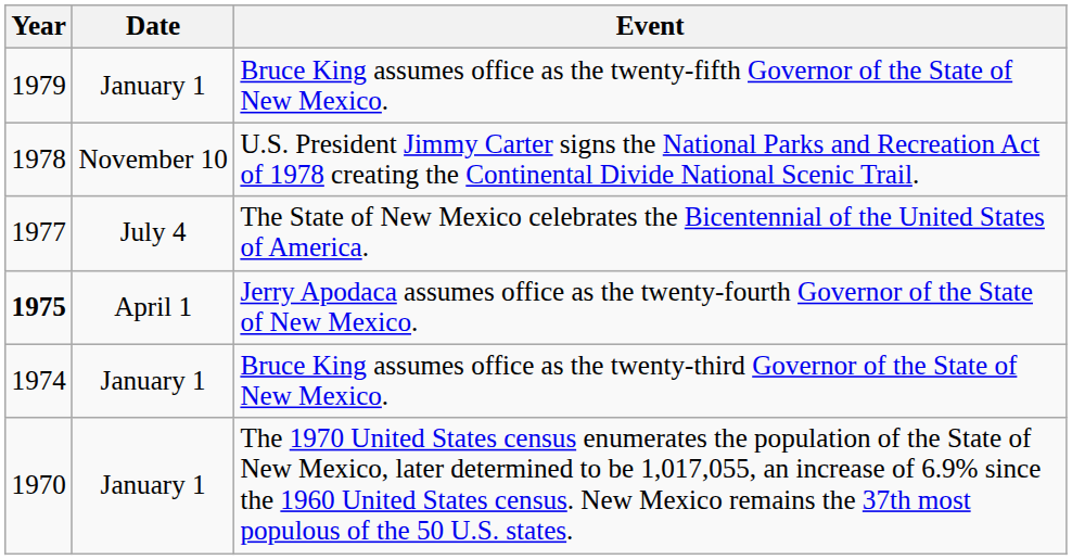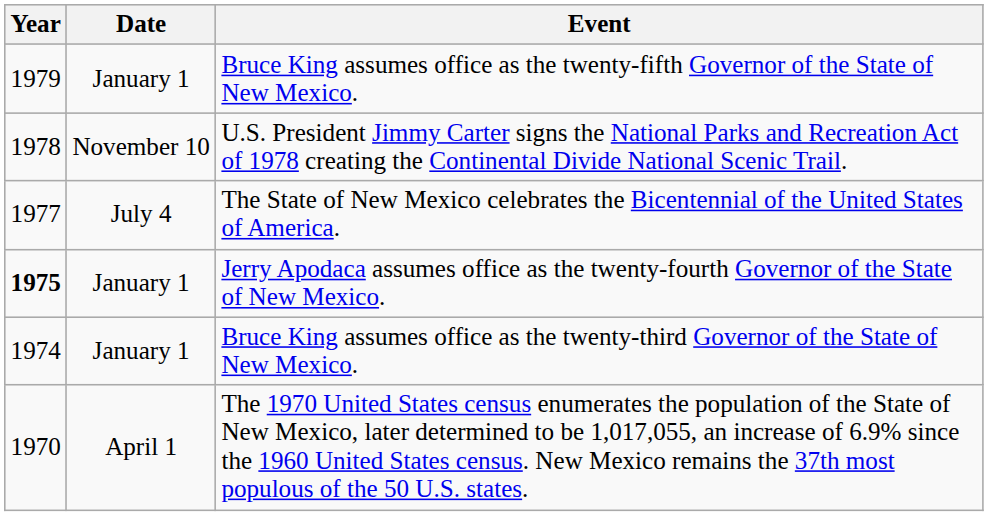row 5 | Date: April 1 -> January 1
row 7 | Date: January 1 -> April 1
